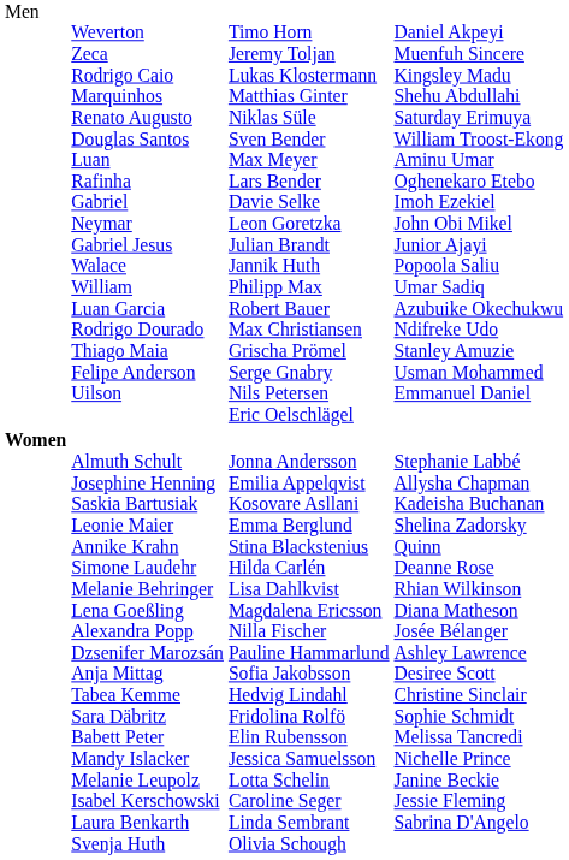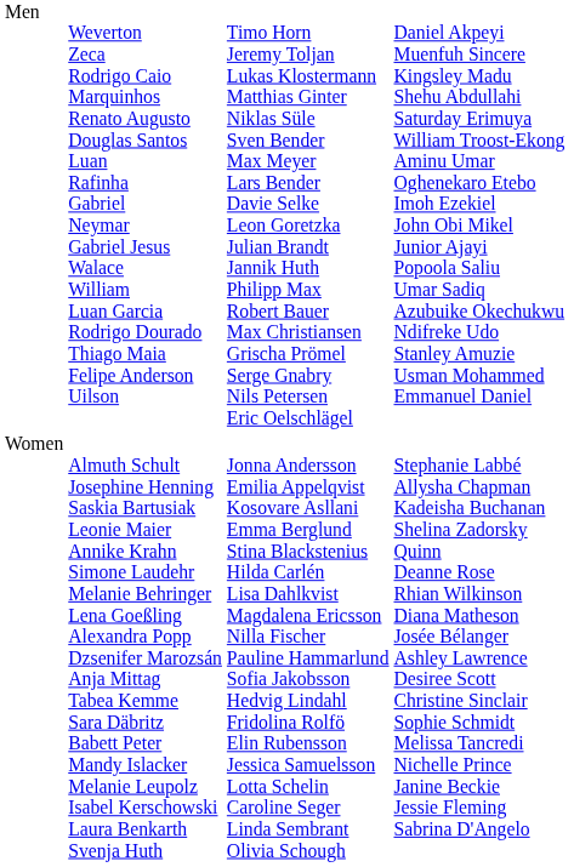Women | column 1: bold -> normal
